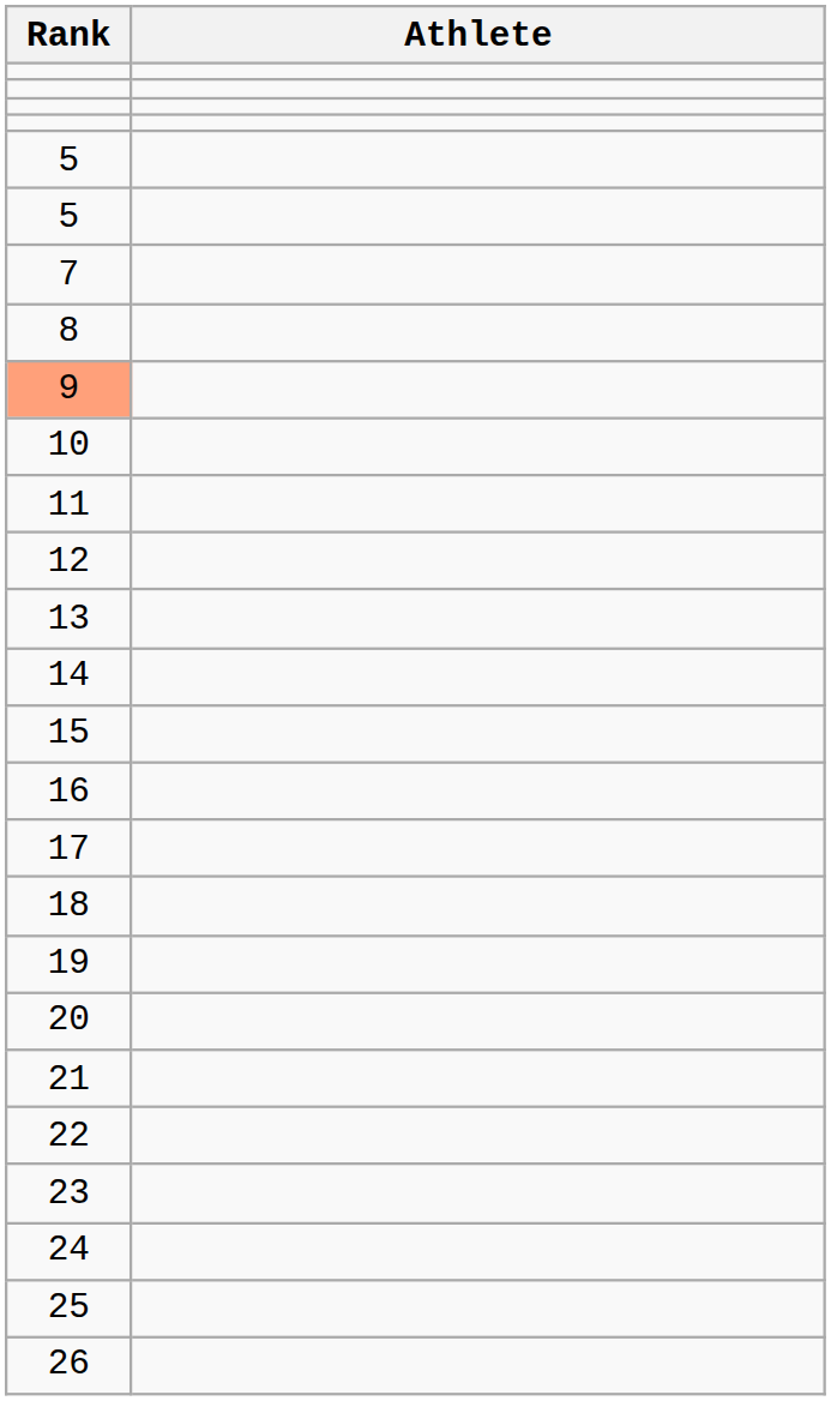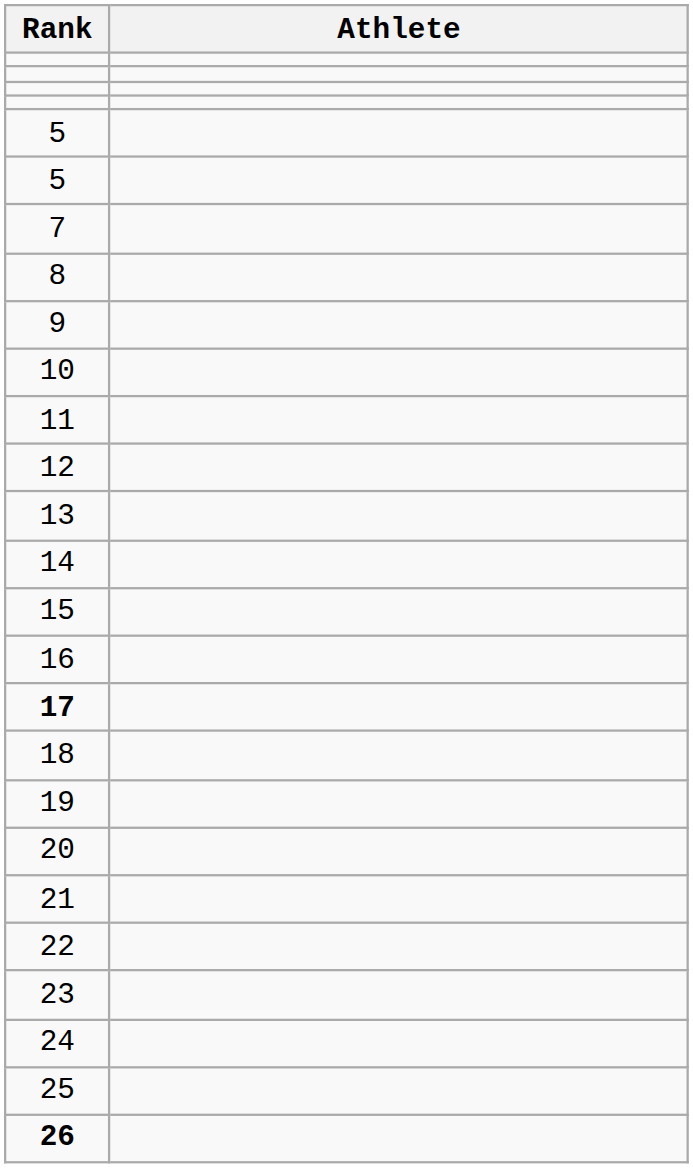row 10 | Rank: lightsalmon background -> no background
row 18 | Rank: normal -> bold
row 27 | Rank: normal -> bold
